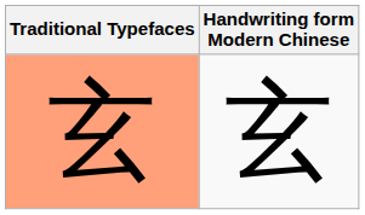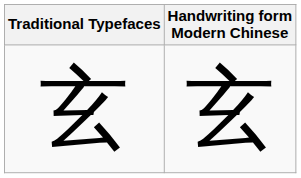row 2 | Traditional Typefaces: lightsalmon background -> no background
